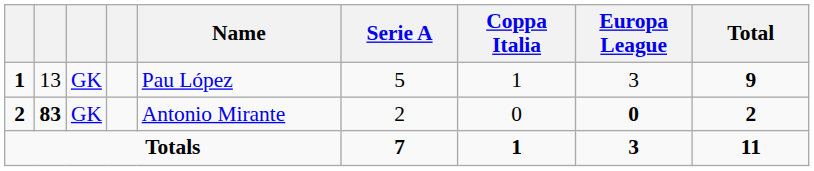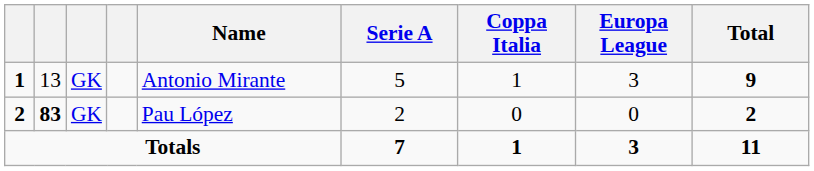row 2 | Name: Pau López -> Antonio Mirante
row 3 | Name: Antonio Mirante -> Pau López
row 3 | Europa League: bold -> normal
